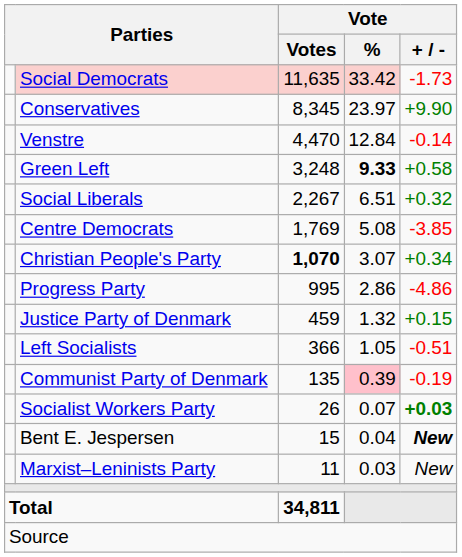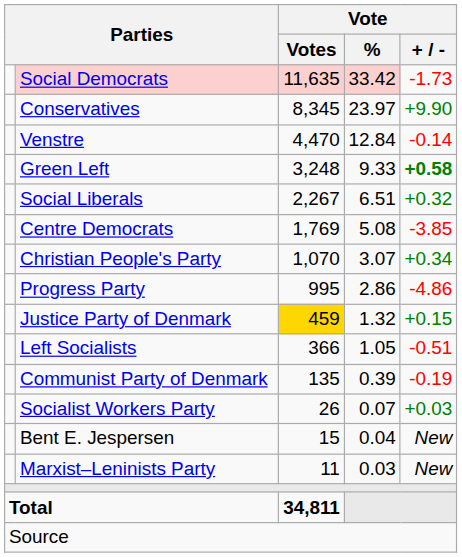Green Left | Vote / %: bold -> normal
Green Left | Vote / + / -: normal -> bold
Christian People's Party | Vote / Votes: bold -> normal
Justice Party of Denmark | Vote / Votes: no background -> gold background
Communist Party of Denmark | Vote / %: pink background -> no background
Socialist Workers Party | Vote / + / -: bold -> normal
Bent E. Jespersen | Vote / + / -: bold -> normal
